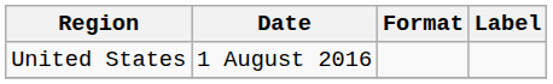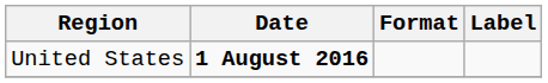United States | Date: normal -> bold
